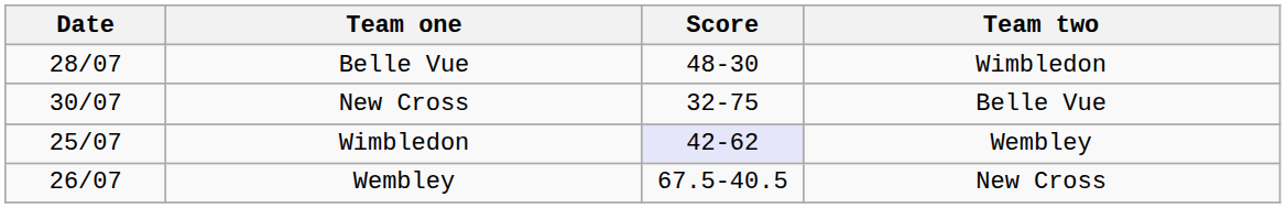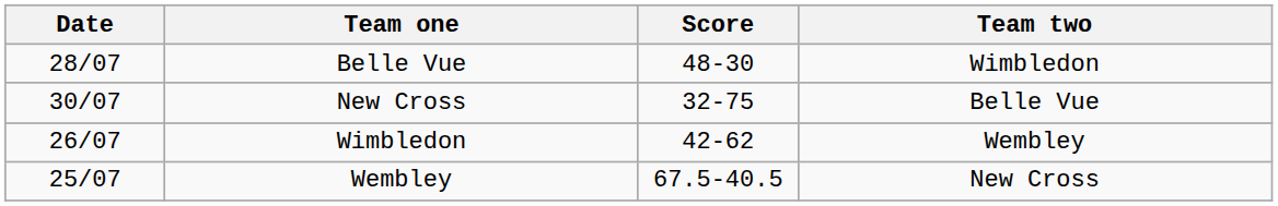row 4 | Date: 25/07 -> 26/07
row 4 | Score: lavender background -> no background
row 5 | Date: 26/07 -> 25/07
